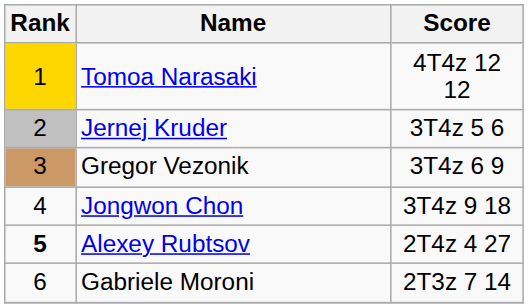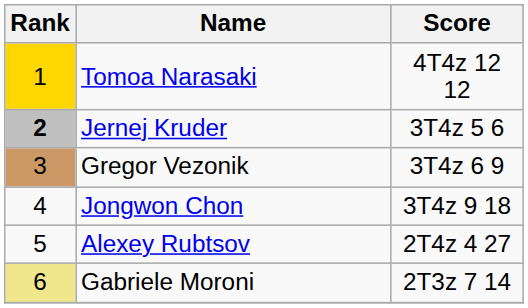Jernej Kruder | Rank: normal -> bold
Alexey Rubtsov | Rank: bold -> normal
Gabriele Moroni | Rank: no background -> khaki background
